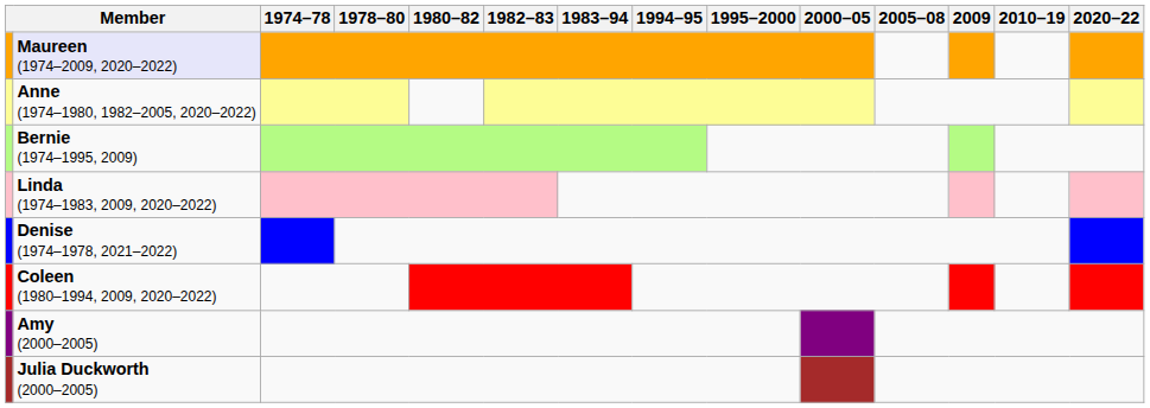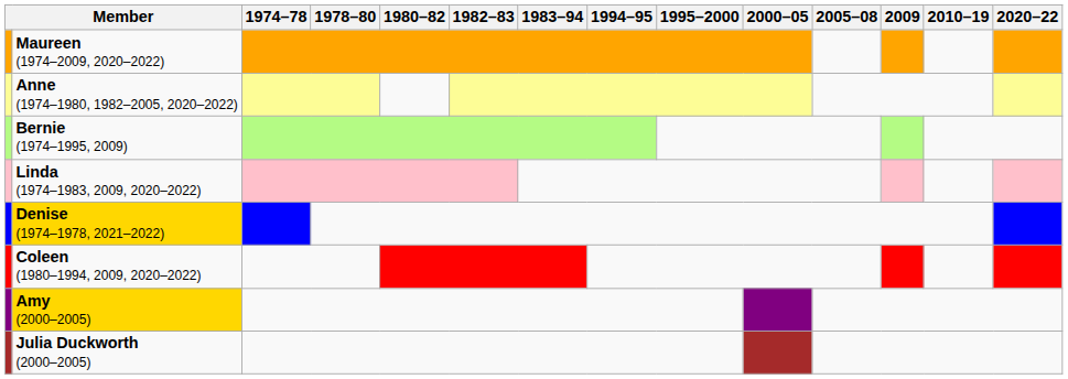Maureen (1974–2009, 2020–2022) | column 2: lavender background -> no background
Denise (1974–1978, 2021–2022) | column 2: no background -> gold background
Amy (2000–2005) | column 2: no background -> gold background
